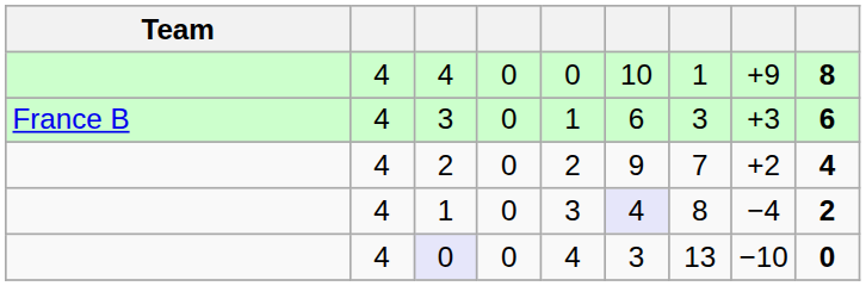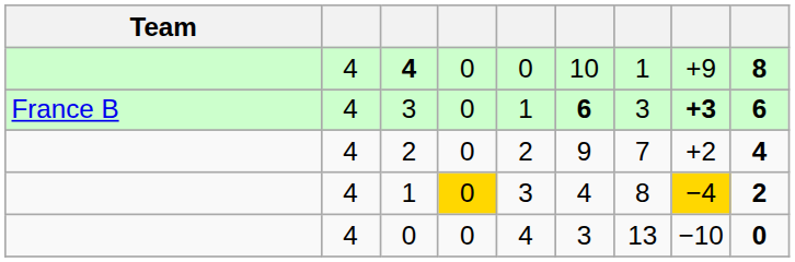row 2 | column 3: normal -> bold
row 3 | column 6: normal -> bold
row 3 | column 8: normal -> bold
row 5 | column 4: no background -> gold background
row 5 | column 6: lavender background -> no background
row 5 | column 8: no background -> gold background
row 6 | column 3: lavender background -> no background
